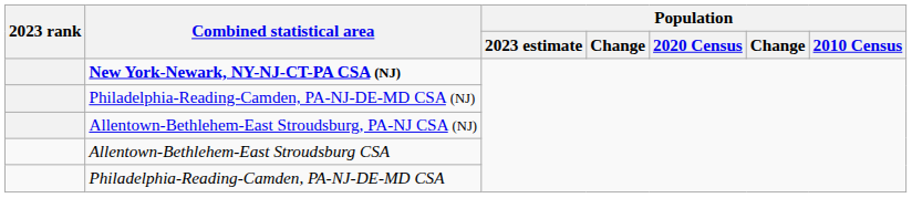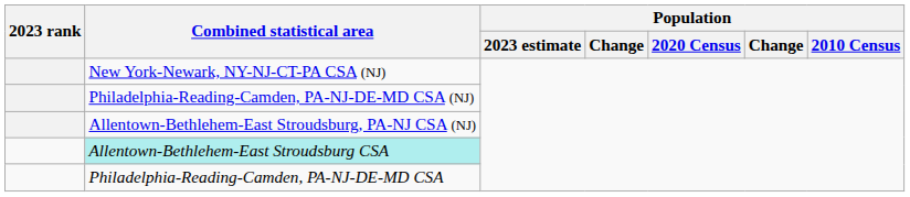New York-Newark, NY-NJ-CT-PA CSA (NJ) | Combined statistical area: bold -> normal
Allentown-Bethlehem-East Stroudsburg CSA | Combined statistical area: no background -> paleturquoise background
